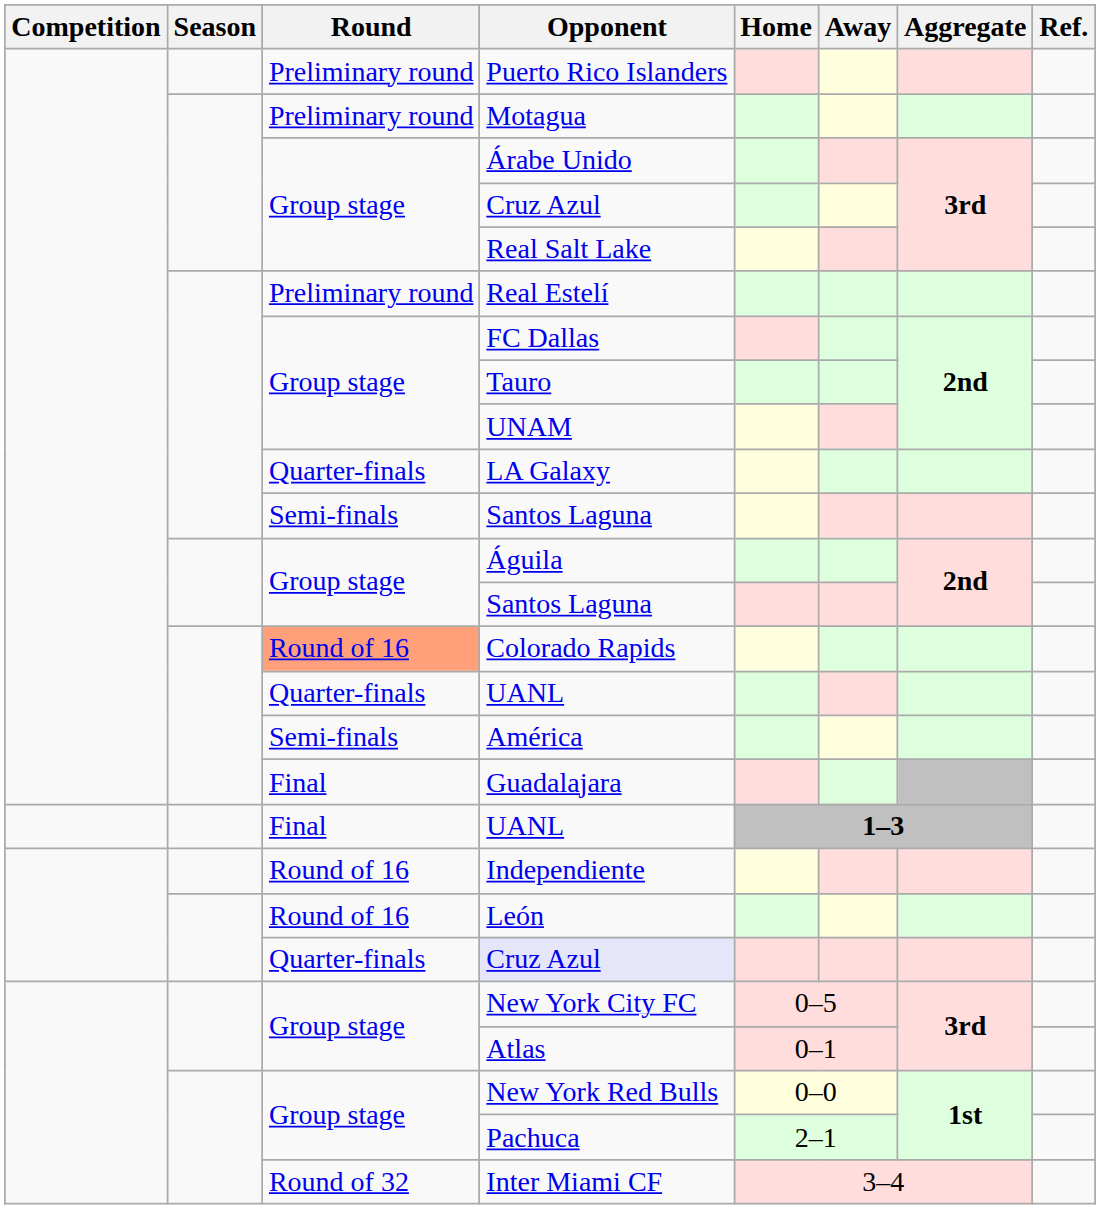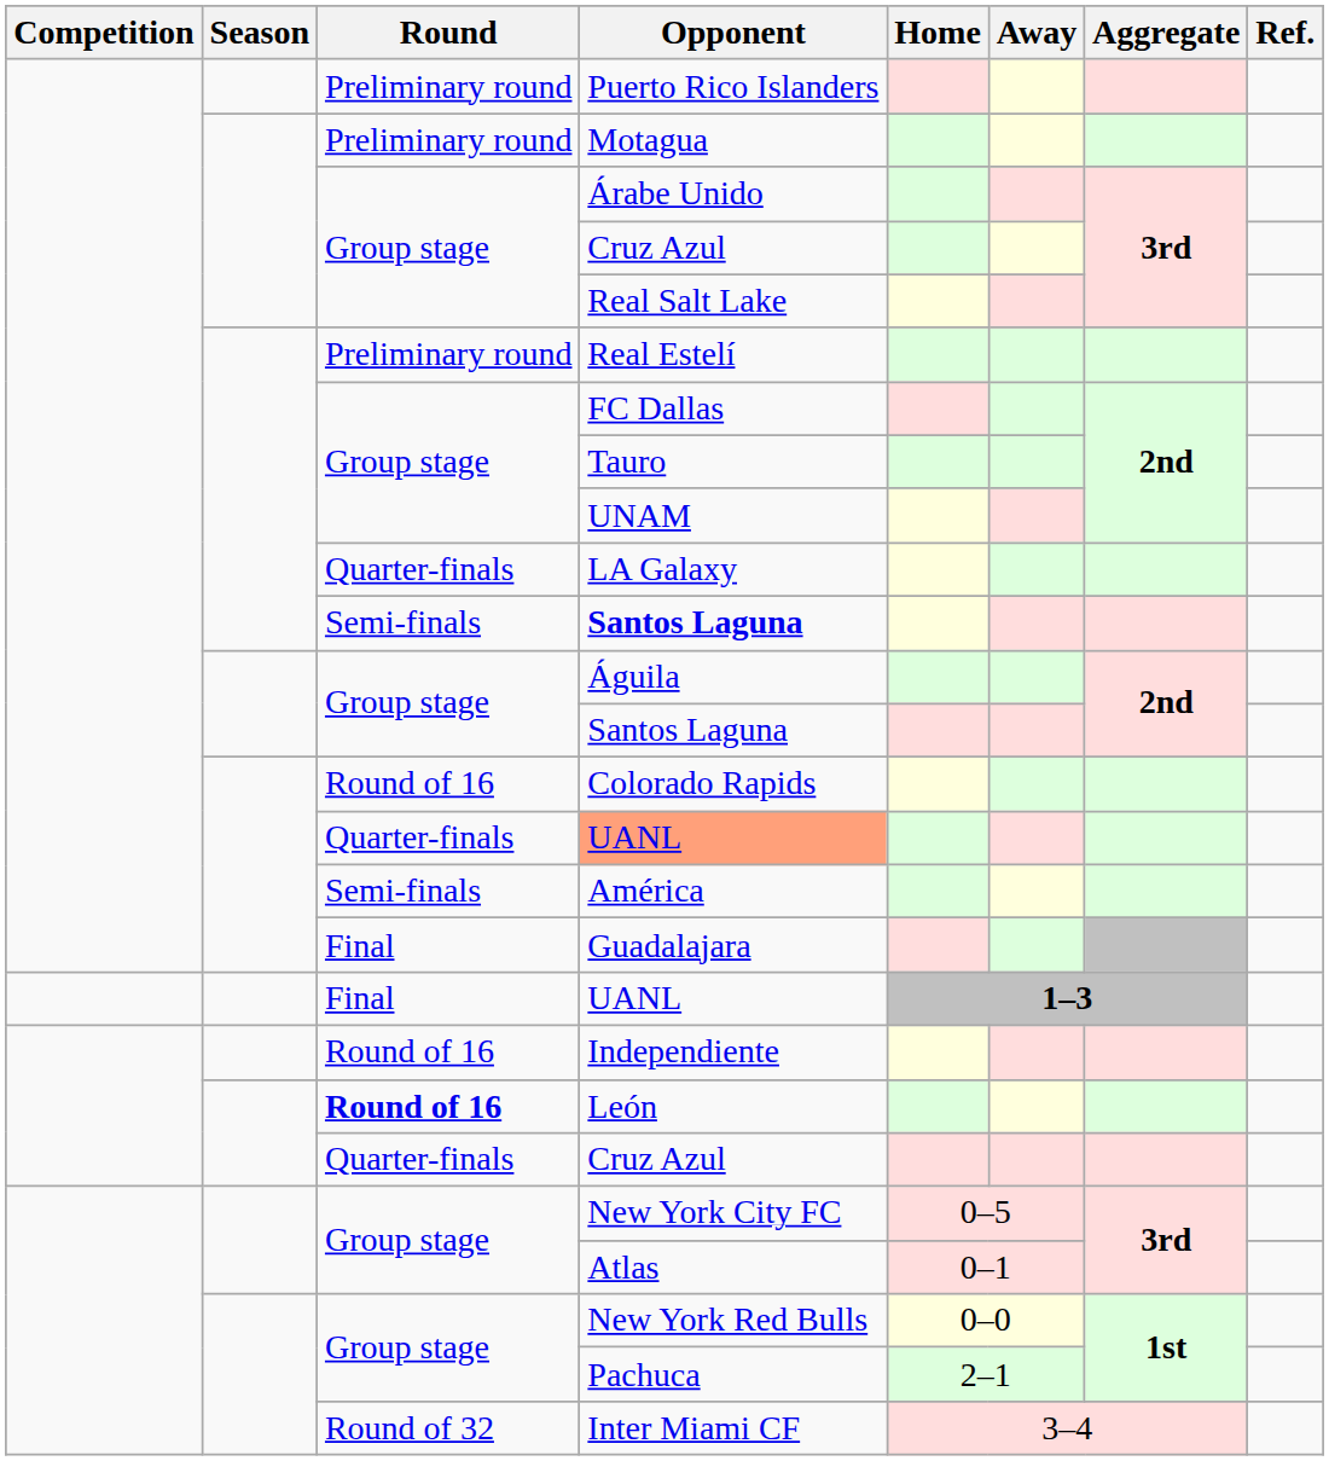Semi-finals / Santos Laguna | Opponent: normal -> bold
Colorado Rapids | Round: lightsalmon background -> no background
Quarter-finals / UANL | Opponent: no background -> lightsalmon background
León | Round: normal -> bold
Quarter-finals / Cruz Azul | Opponent: lavender background -> no background
